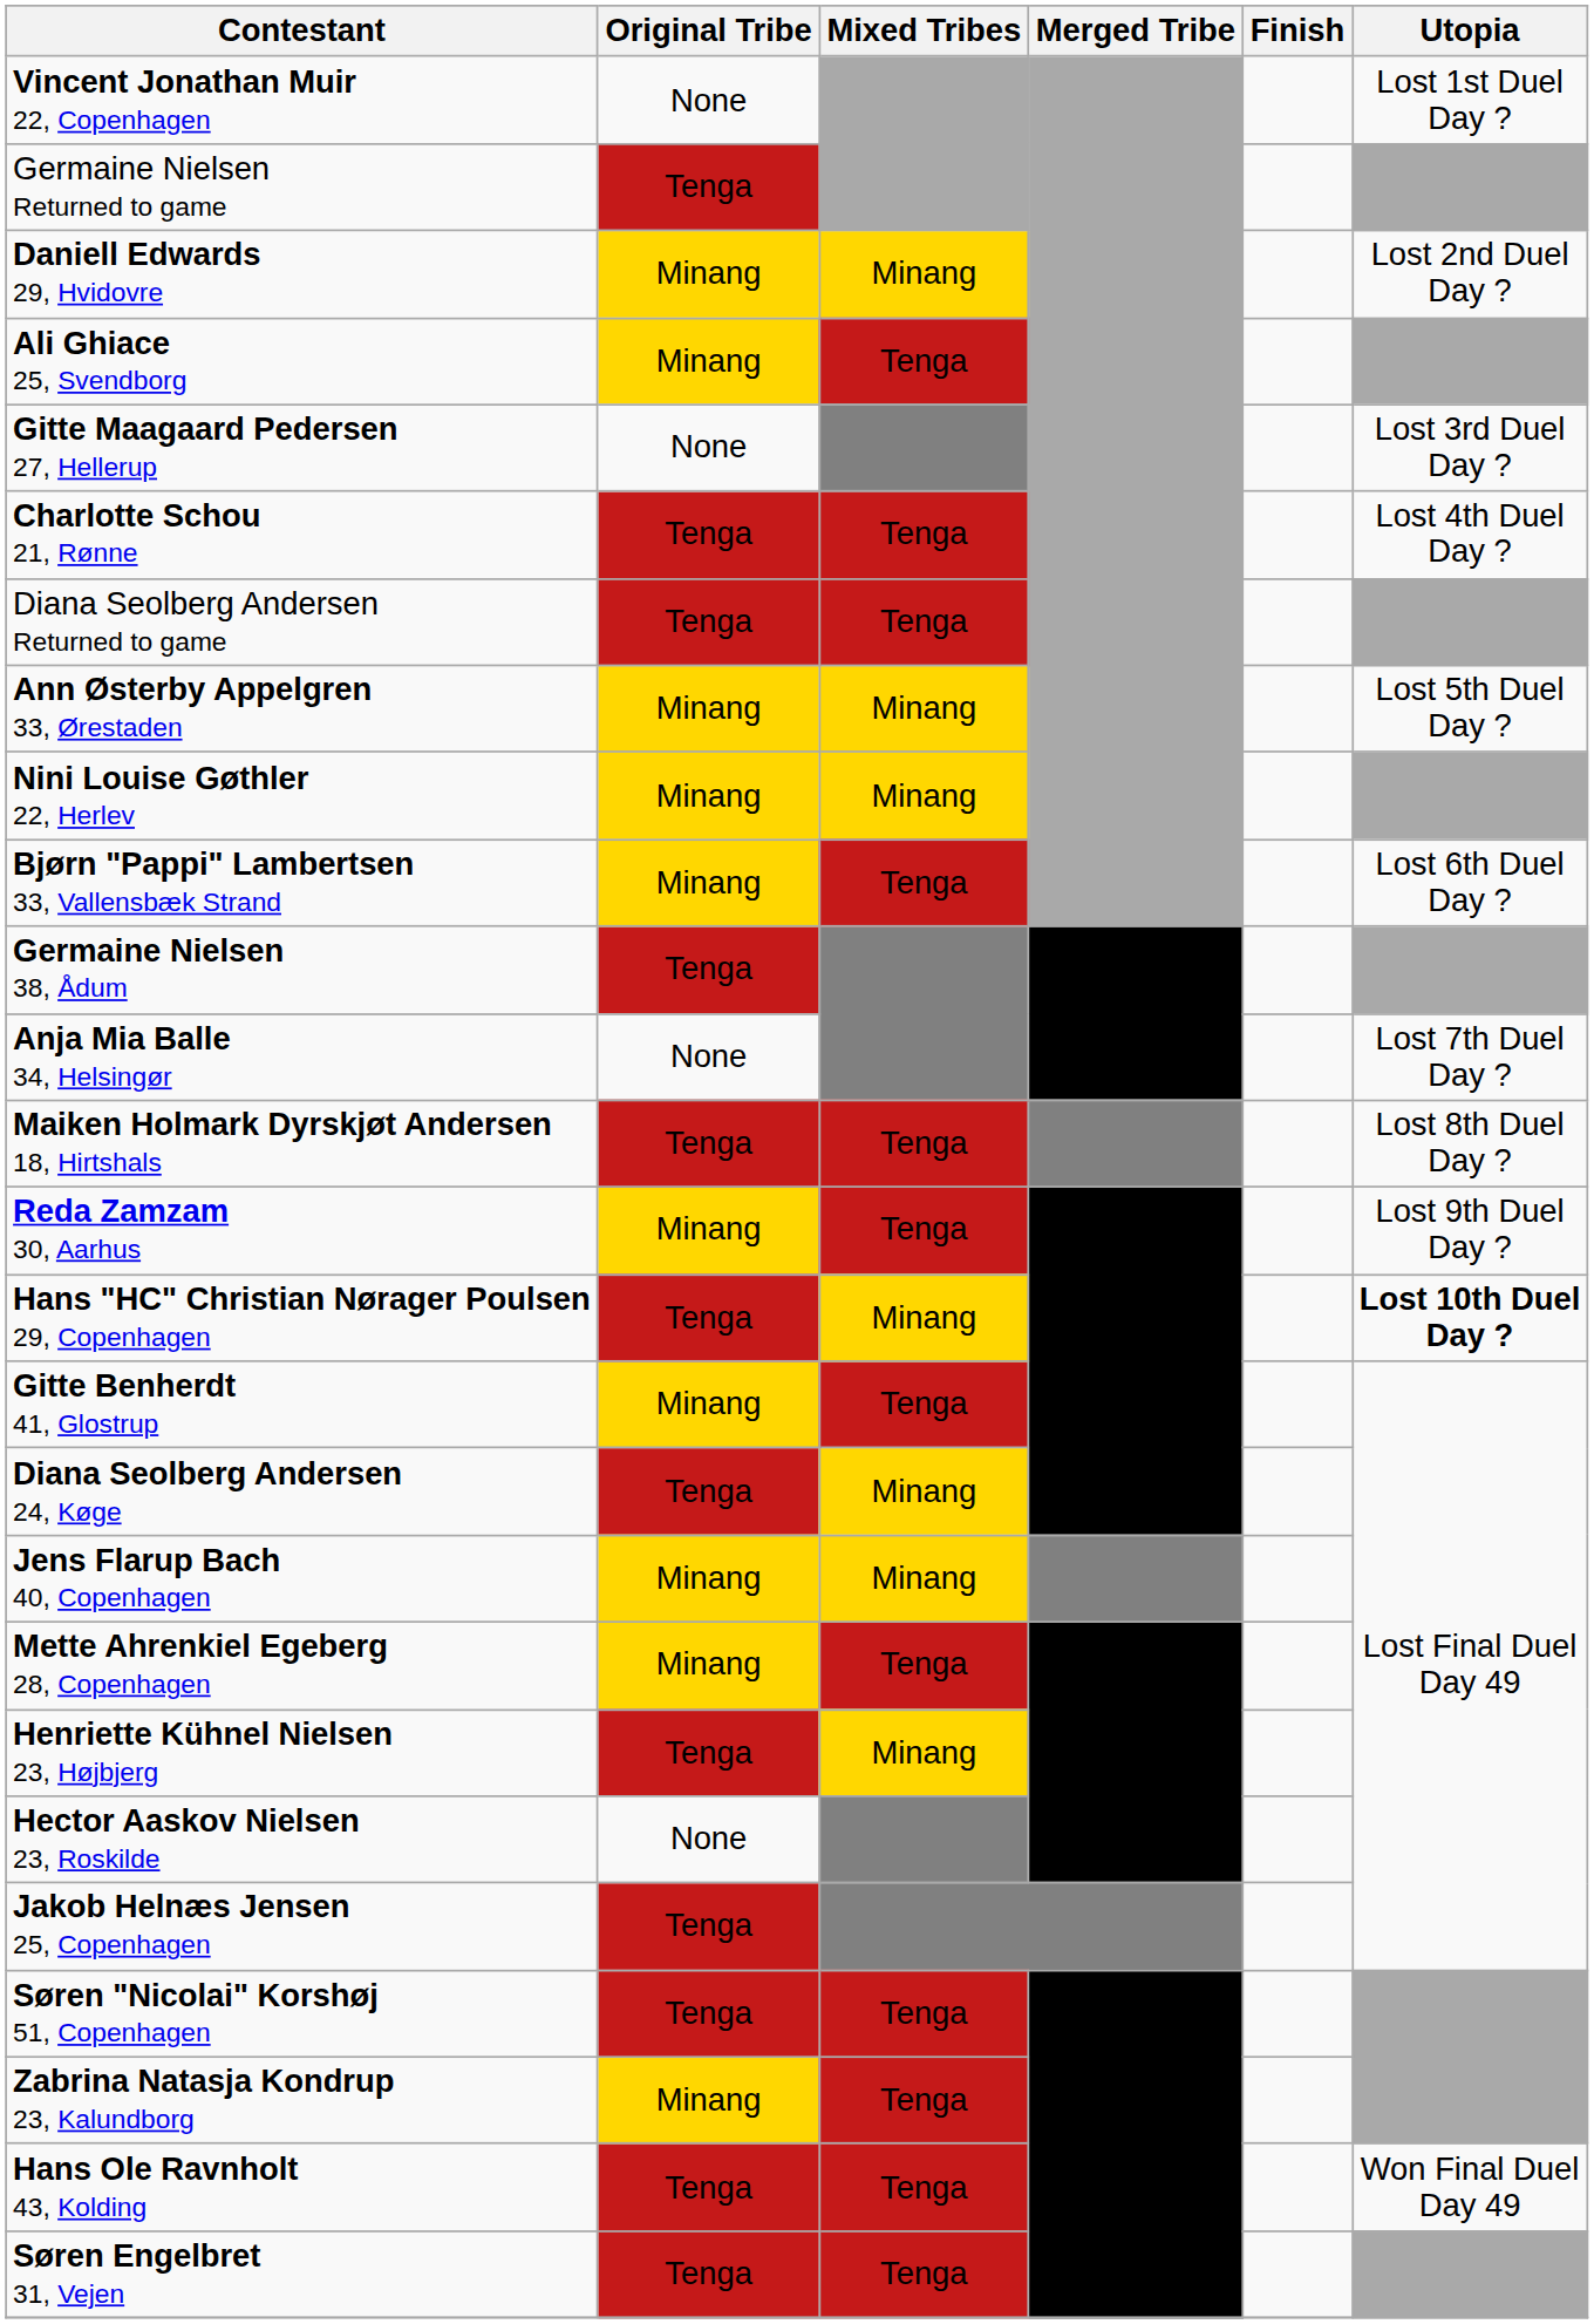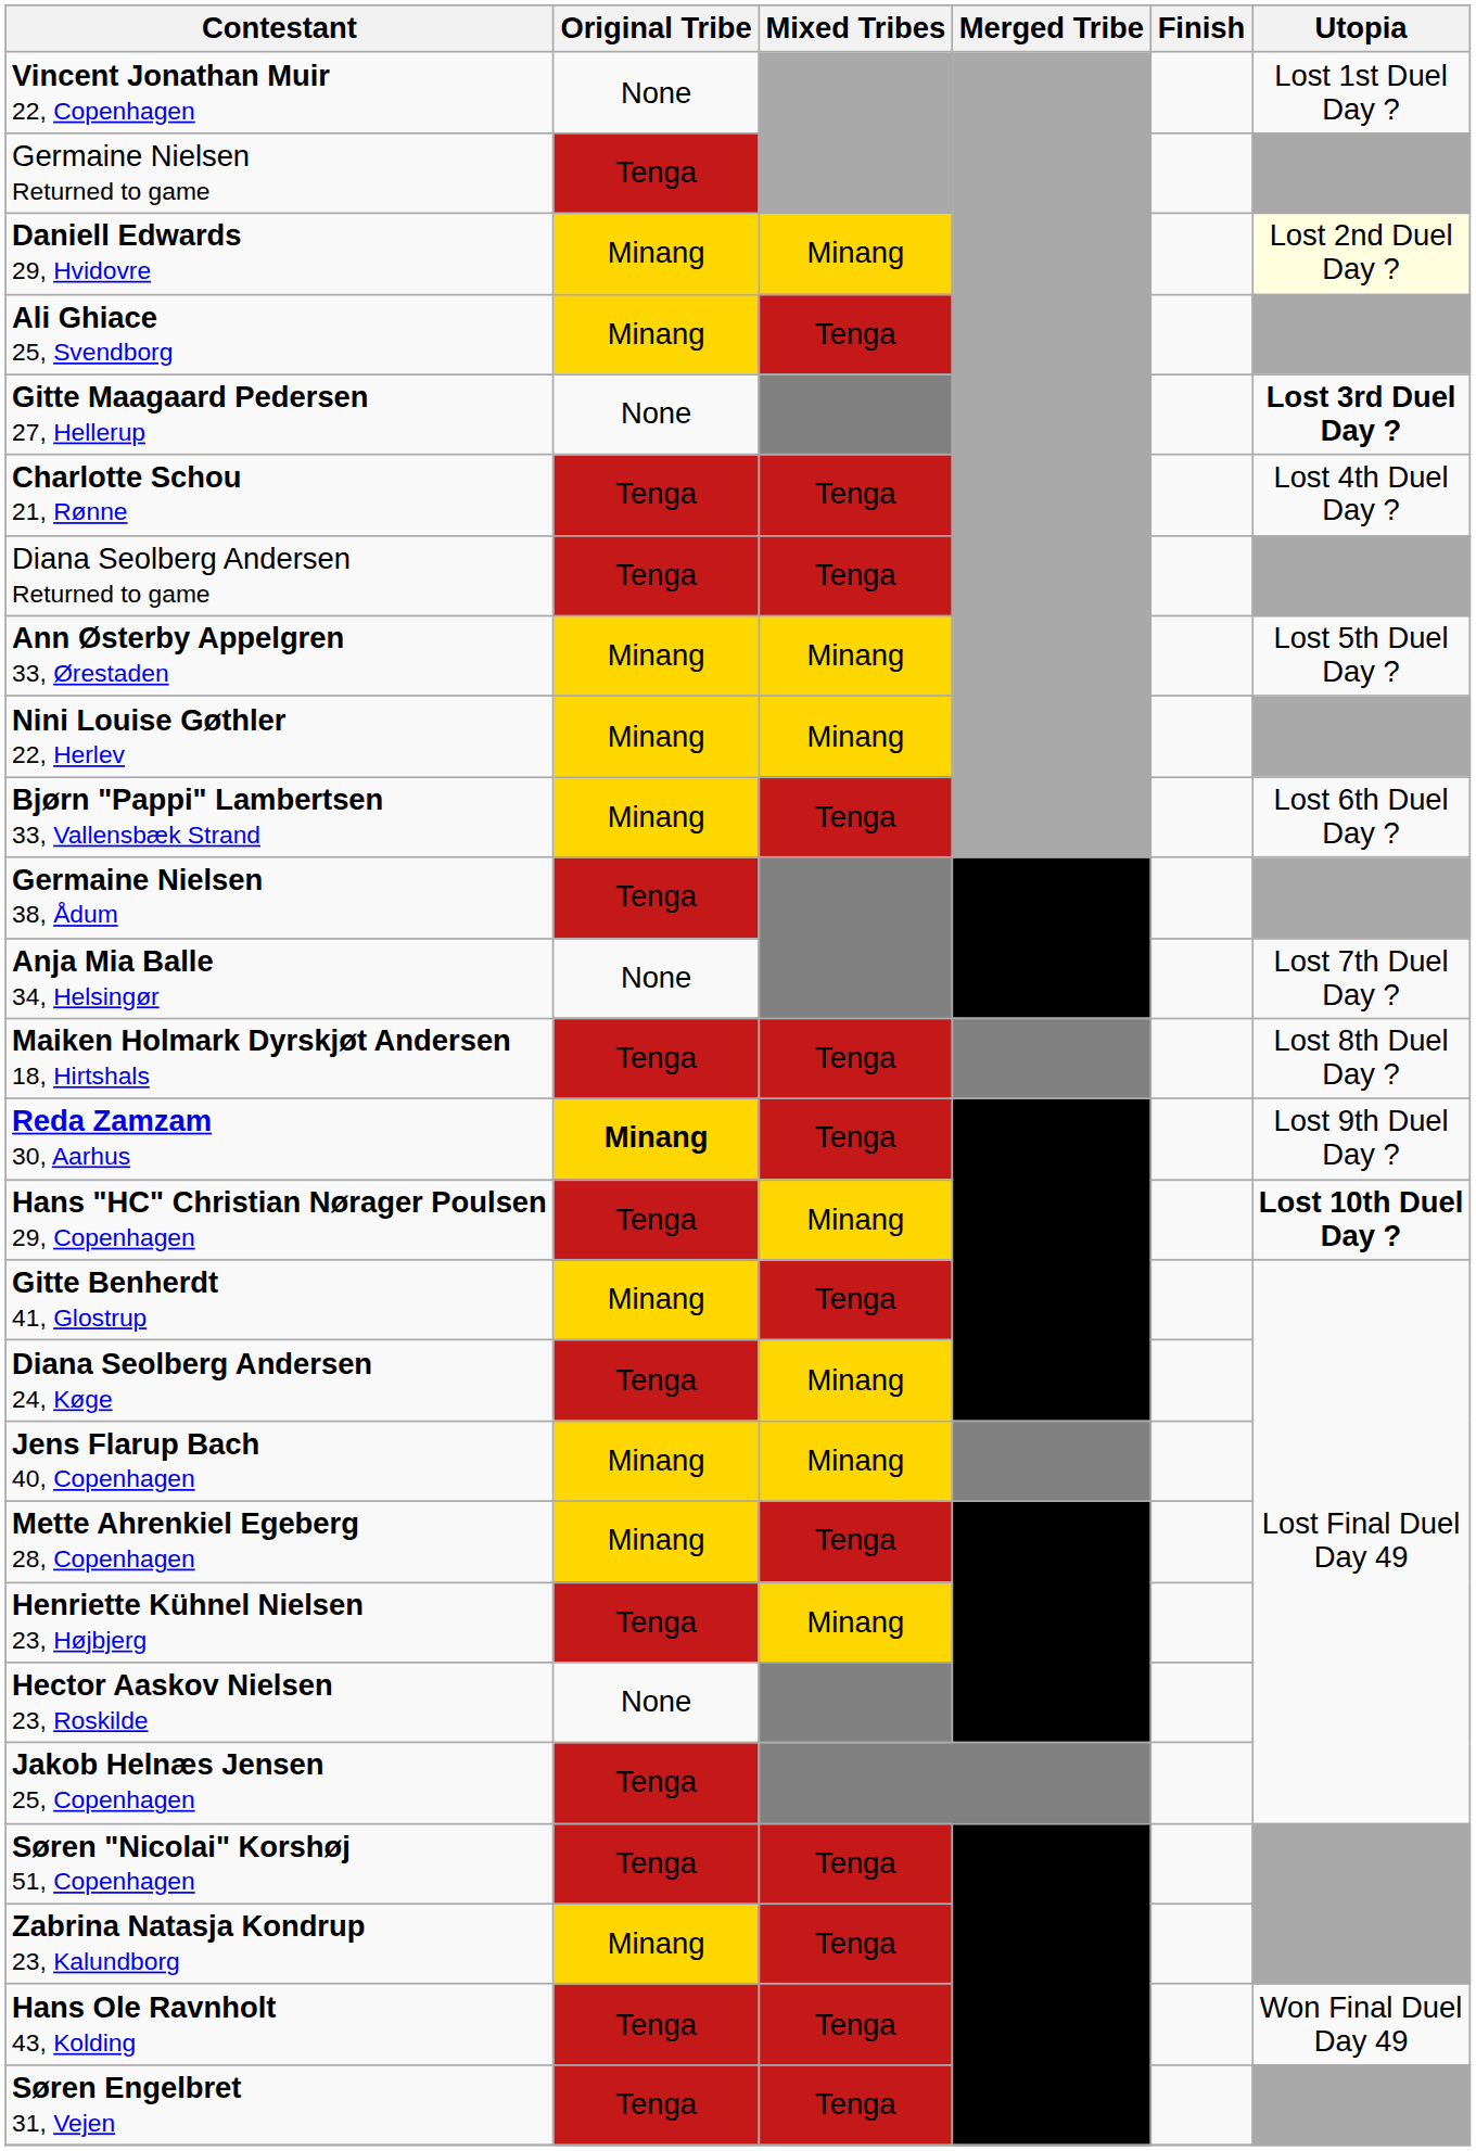Daniell Edwards 29, Hvidovre | Utopia: no background -> lightyellow background
Gitte Maagaard Pedersen 27, Hellerup | Utopia: normal -> bold
Reda Zamzam 30, Aarhus | Original Tribe: normal -> bold
